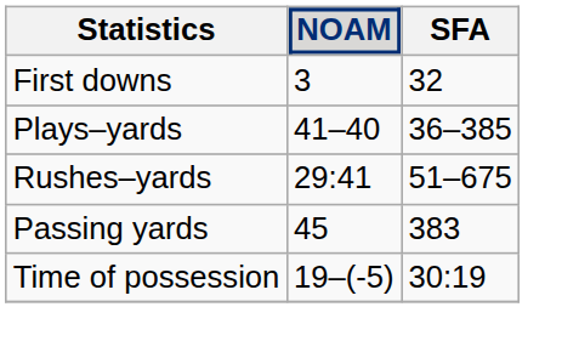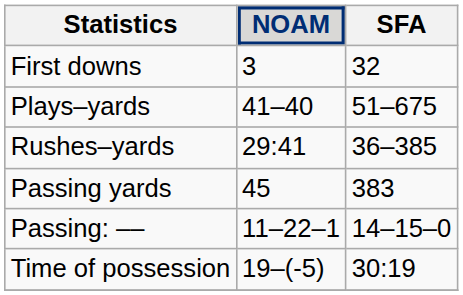Plays–yards | SFA: 36–385 -> 51–675
Rushes–yards | SFA: 51–675 -> 36–385
+ row: Passing: –– | 11–22–1 | 14–15–0
